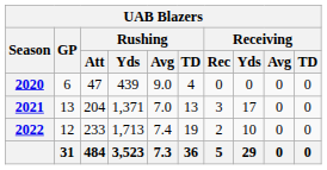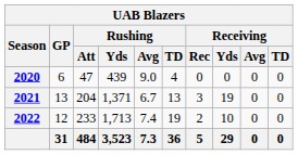2021 | Rushing / Avg: 7.0 -> 6.7
2021 | Receiving / Yds: 17 -> 19
